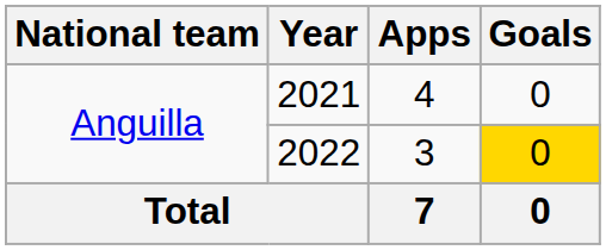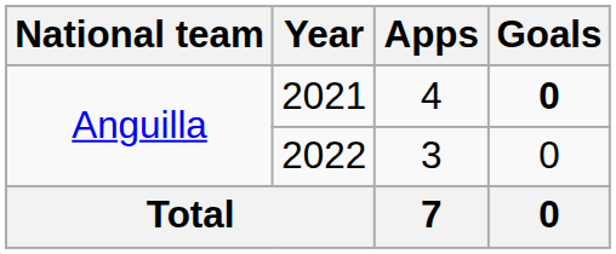2021 | Goals: normal -> bold
2022 | Goals: gold background -> no background
